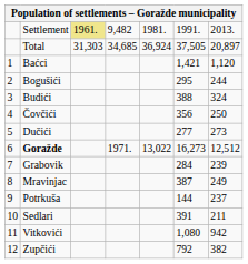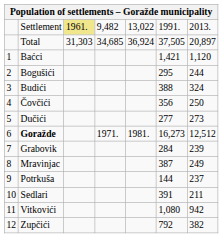Settlement | column 5: 1981. -> 13,022
Goražde | column 5: 13,022 -> 1981.
